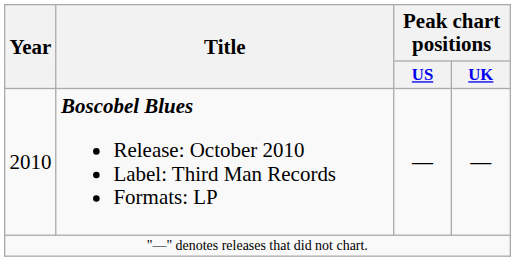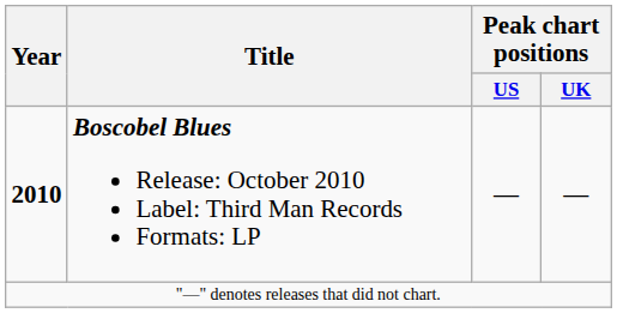2010 | Year: normal -> bold
